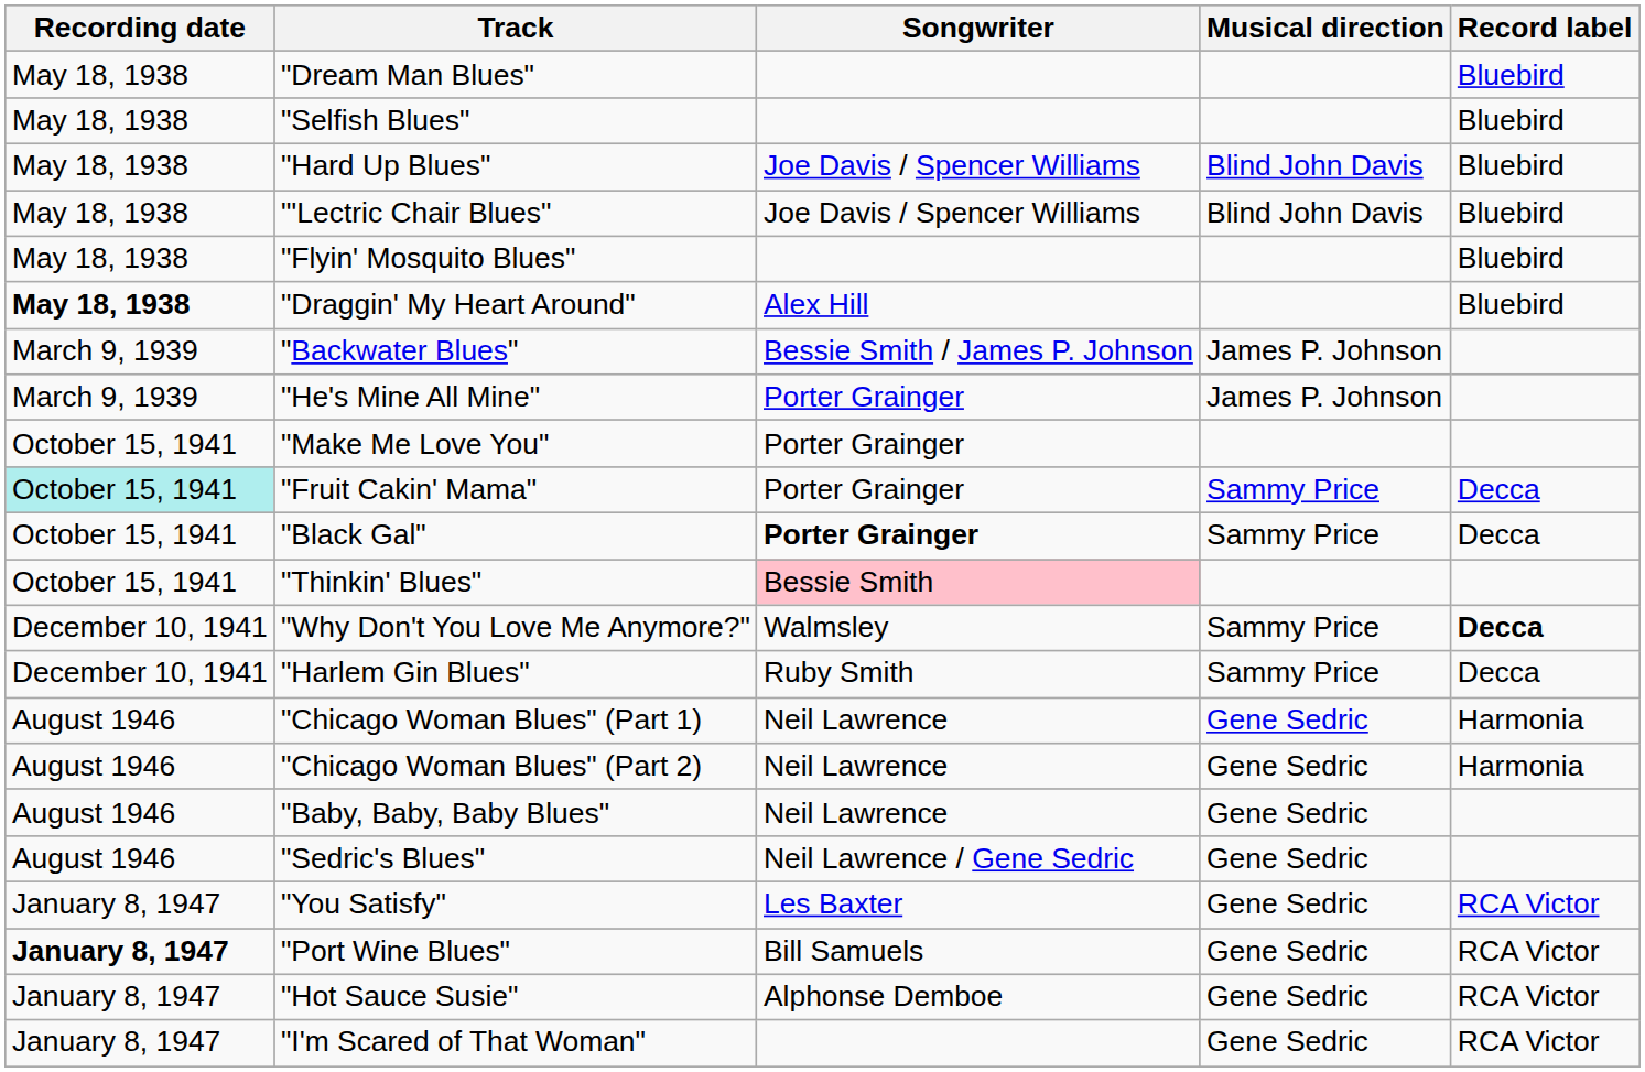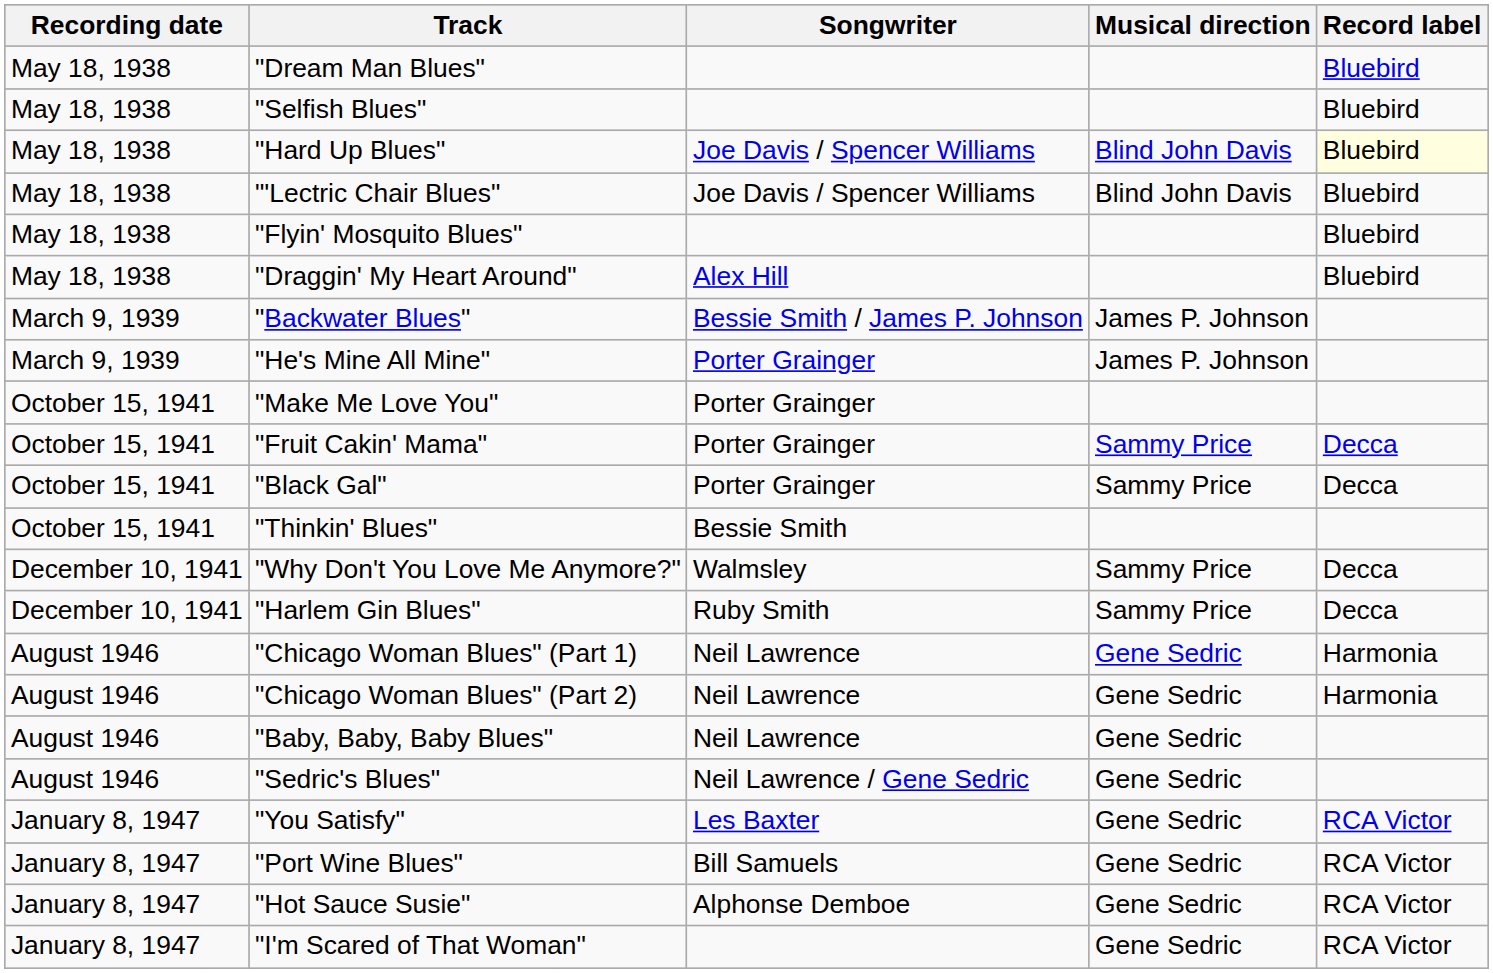"Hard Up Blues" | Record label: no background -> lightyellow background
"Draggin' My Heart Around" | Recording date: bold -> normal
"Fruit Cakin' Mama" | Recording date: paleturquoise background -> no background
"Black Gal" | Songwriter: bold -> normal
"Thinkin' Blues" | Songwriter: pink background -> no background
"Why Don't You Love Me Anymore?" | Record label: bold -> normal
"Port Wine Blues" | Recording date: bold -> normal
